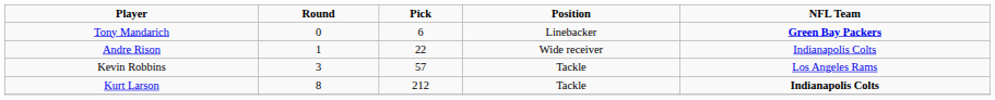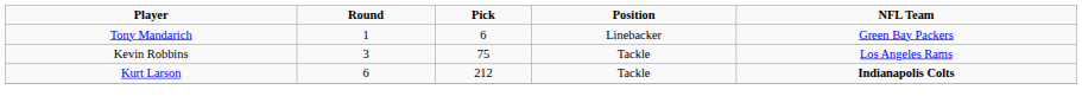Tony Mandarich | Round: 0 -> 1
Tony Mandarich | NFL Team: bold -> normal
- row: Andre Rison | 1 | 22 | Wide receiver | Indianapolis Colts
Kevin Robbins | Pick: 57 -> 75
Kurt Larson | Round: 8 -> 6
